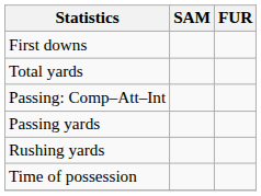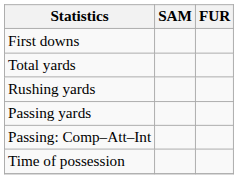rows swapped: Rushing yards <-> Passing: Comp–Att–Int
